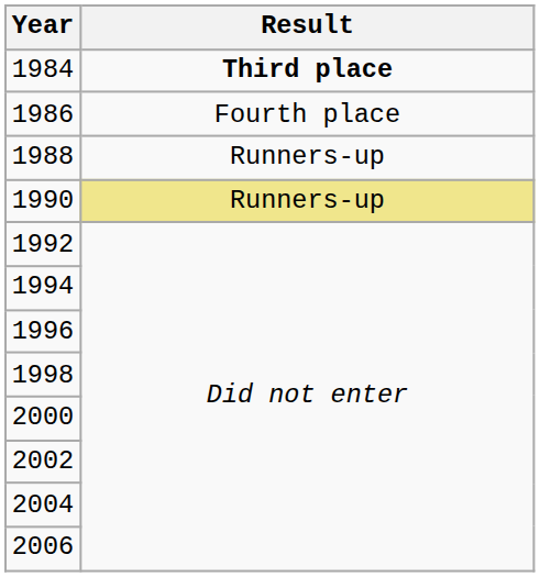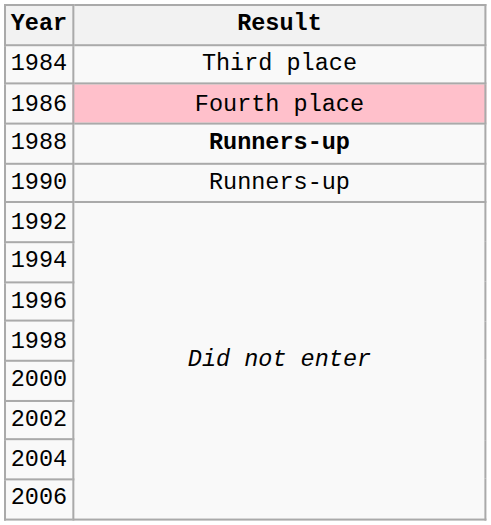1984 | Result: bold -> normal
1986 | Result: no background -> pink background
1988 | Result: normal -> bold
1990 | Result: khaki background -> no background
